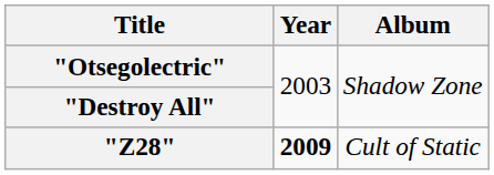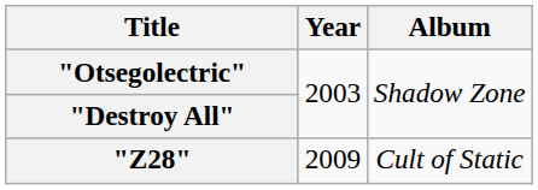"Z28" | Year: bold -> normal
